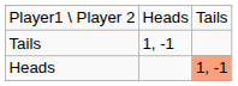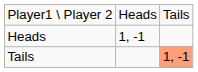row 2 | column 1: Tails -> Heads
row 3 | column 1: Heads -> Tails
